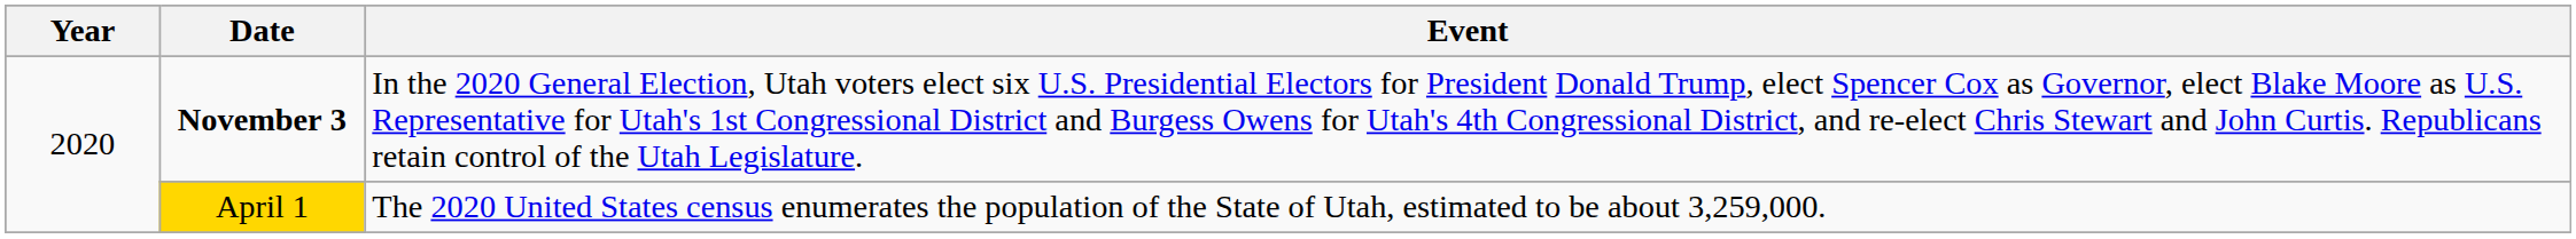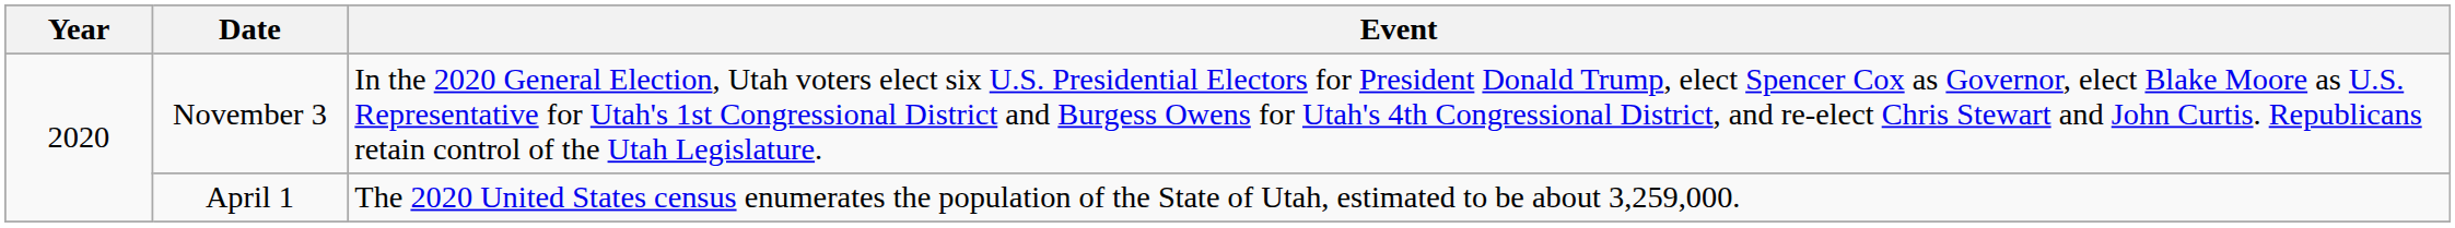November 3 | Date: bold -> normal
April 1 | Date: gold background -> no background
